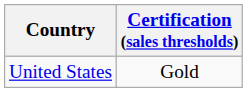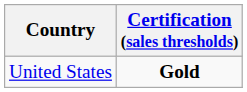United States | Certification (sales thresholds): normal -> bold
